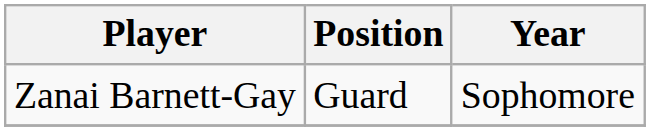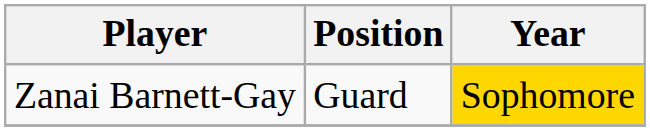Zanai Barnett-Gay | Year: no background -> gold background
